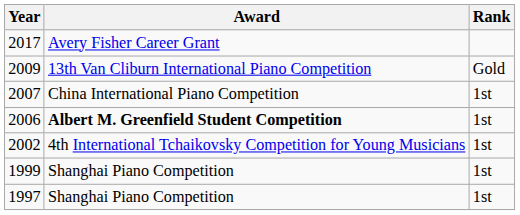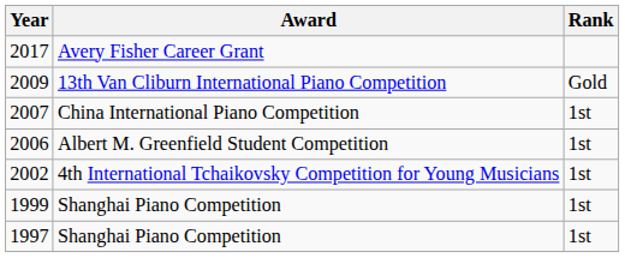2006 | Award: bold -> normal
